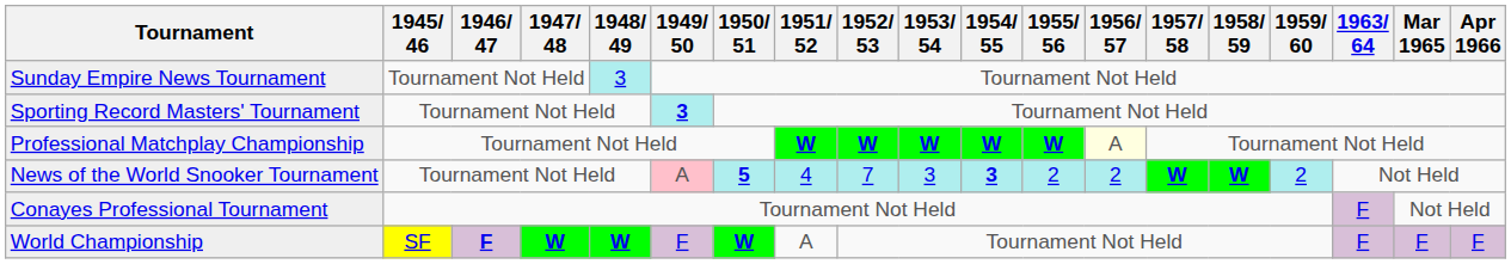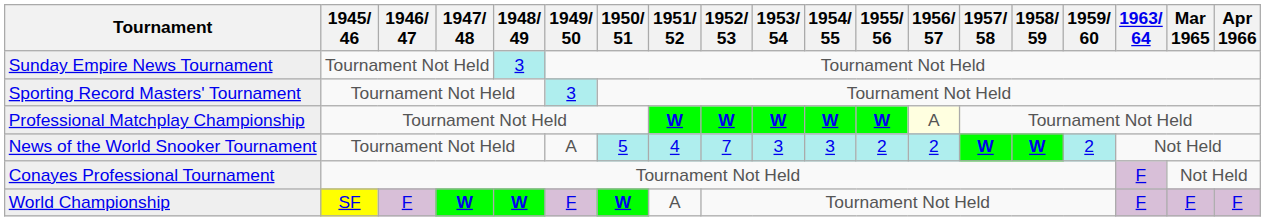Sporting Record Masters' Tournament | 1949/ 50: bold -> normal
News of the World Snooker Tournament | 1949/ 50: pink background -> no background
News of the World Snooker Tournament | 1950/ 51: bold -> normal
News of the World Snooker Tournament | 1954/ 55: bold -> normal
World Championship | 1946/ 47: bold -> normal
